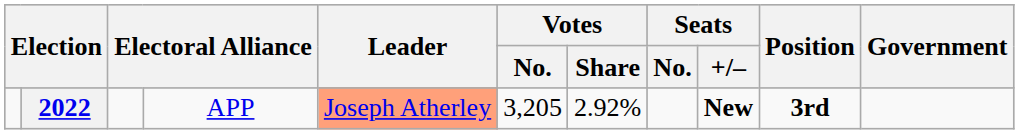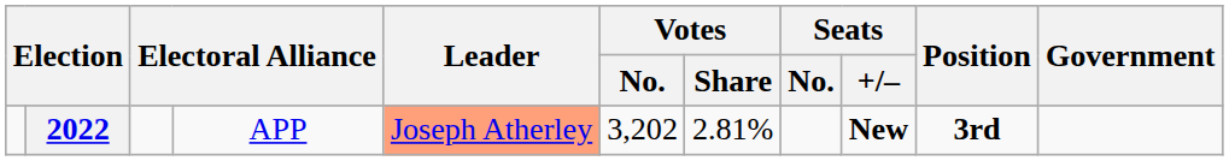2022 | Votes / No.: 3,205 -> 3,202
2022 | Votes / Share: 2.92% -> 2.81%
